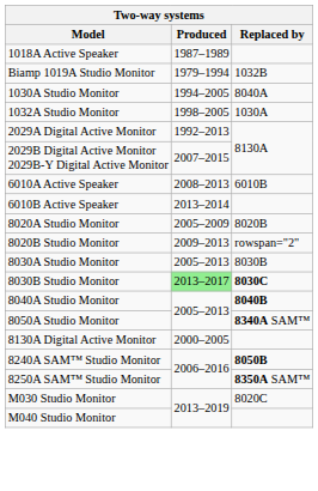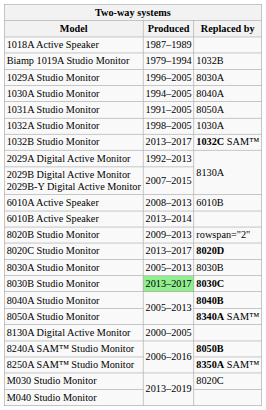+ row: 1029A Studio Monitor | 1996–2005 | 8030A
+ row: 1031A Studio Monitor | 1991–2005 | 8050A
+ row: 1032B Studio Monitor | 2013–2017 | 1032C SAM™
- row: 8020A Studio Monitor | 2005–2009 | 8020B
+ row: 8020C Studio Monitor | 2013–2017 | 8020D
